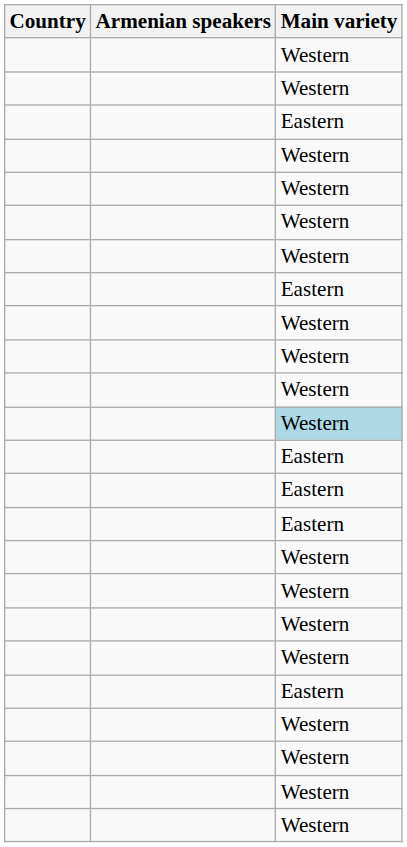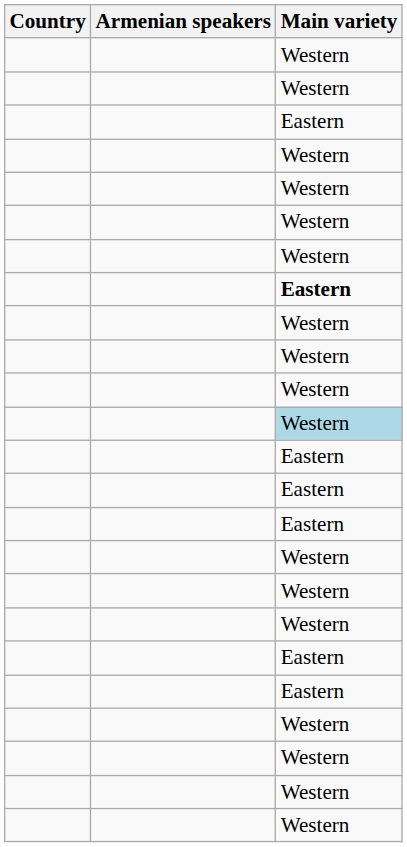row 9 | Main variety: normal -> bold
row 20 | Main variety: Western -> Eastern
